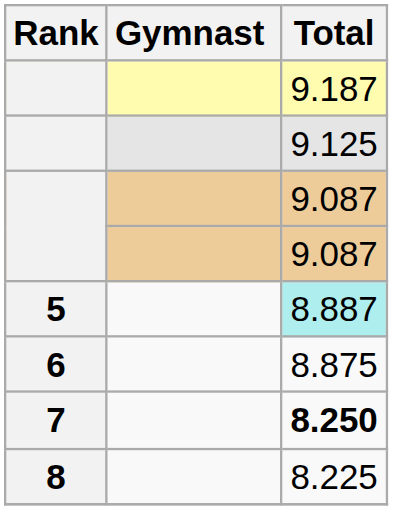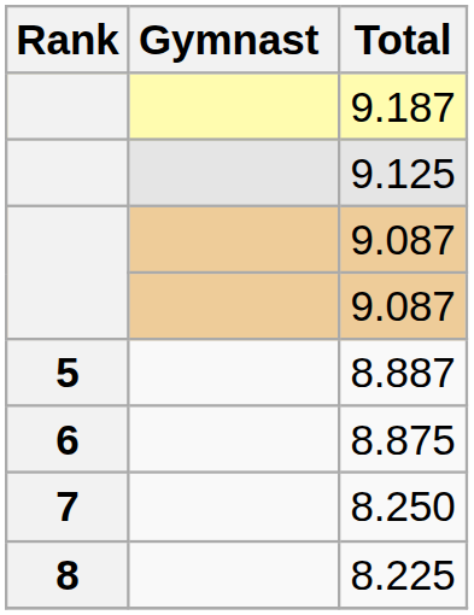8.887 | Total: paleturquoise background -> no background
8.250 | Total: bold -> normal
